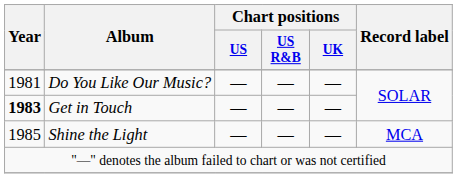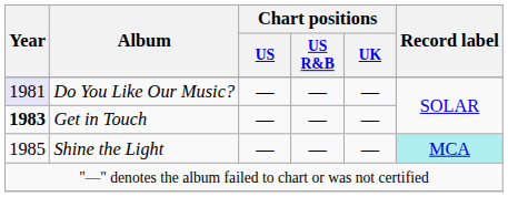Do You Like Our Music? | Year: no background -> lavender background
Shine the Light | Record label: no background -> paleturquoise background
